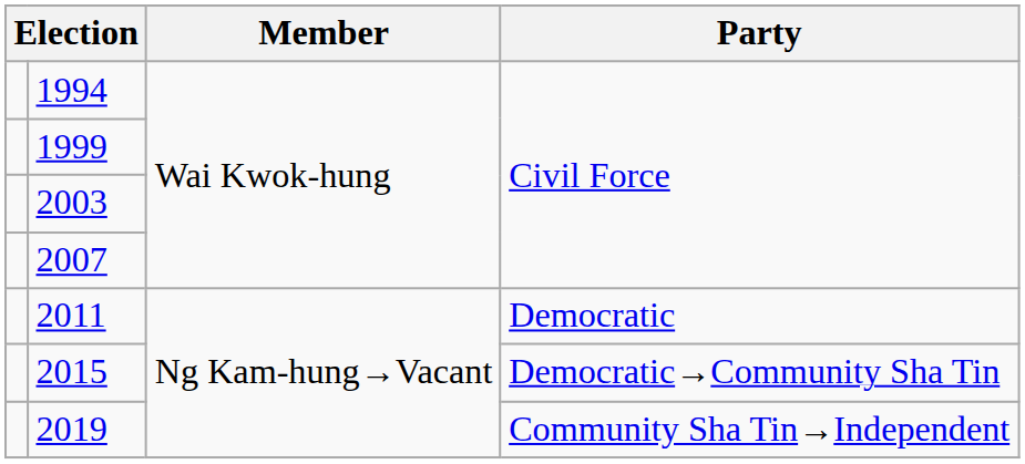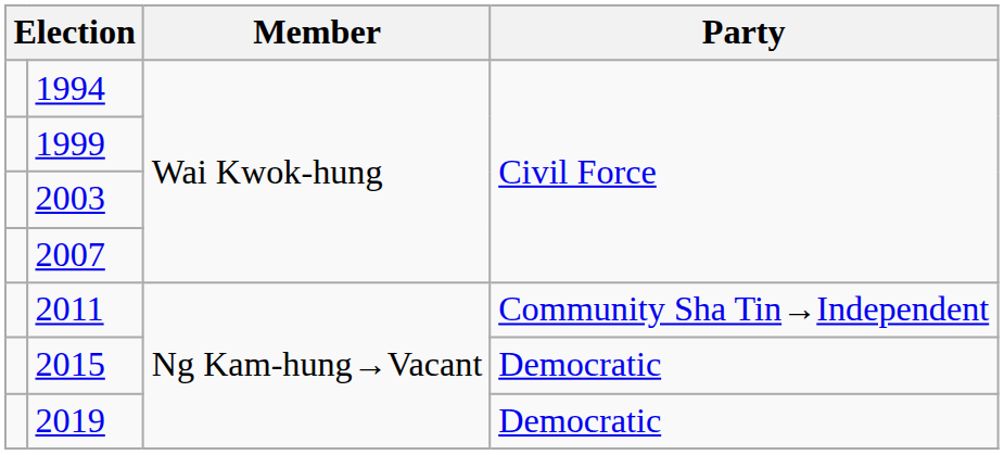2011 | Party: Democratic -> Community Sha Tin→Independent
2015 | Party: Democratic→Community Sha Tin -> Democratic
2019 | Party: Community Sha Tin→Independent -> Democratic
